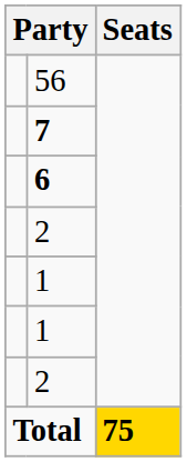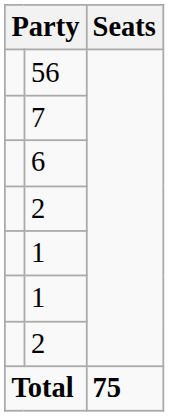7 | column 2: bold -> normal
6 | column 2: bold -> normal
Total | Seats: gold background -> no background
